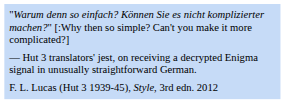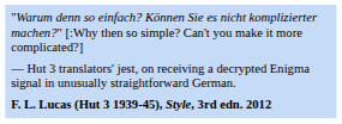row 3 | column 1: normal -> bold
